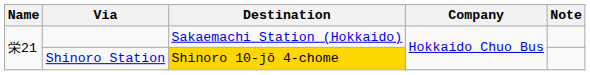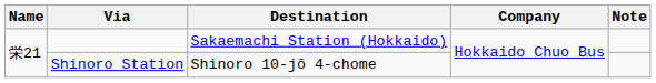Shinoro Station | Destination: gold background -> no background
